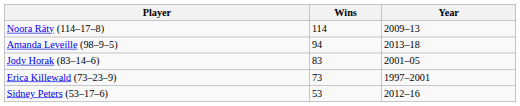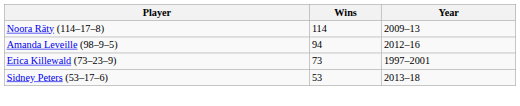Amanda Leveille (98–9–5) | Year: 2013–18 -> 2012–16
- row: Jody Horak (83–14–6) | 83 | 2001–05
Sidney Peters (53–17–6) | Year: 2012–16 -> 2013–18
